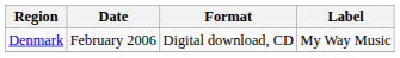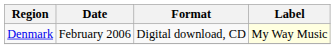Denmark | Label: no background -> lightyellow background
